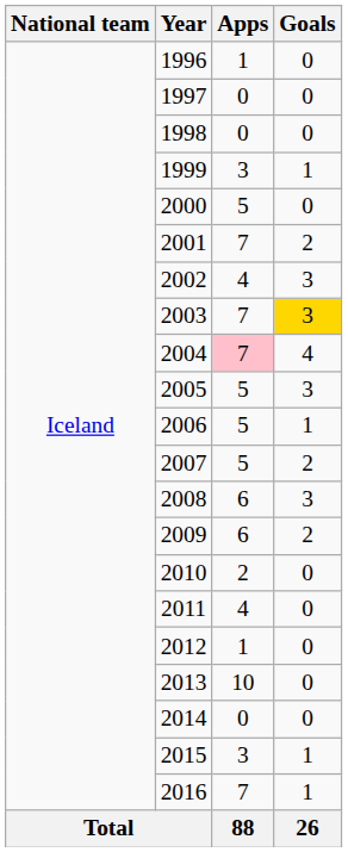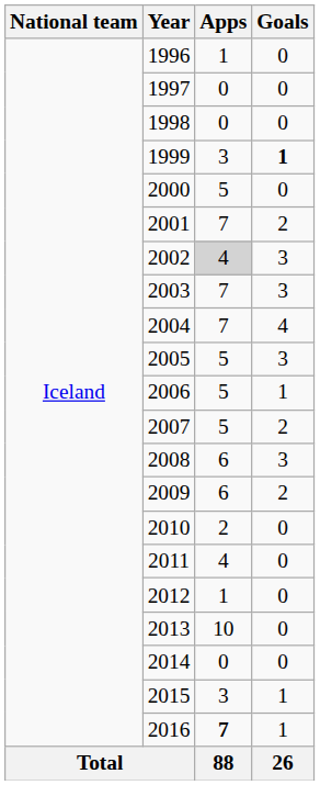1999 | Goals: normal -> bold
2002 | Apps: no background -> lightgrey background
2003 | Goals: gold background -> no background
2004 | Apps: pink background -> no background
2016 | Apps: normal -> bold
